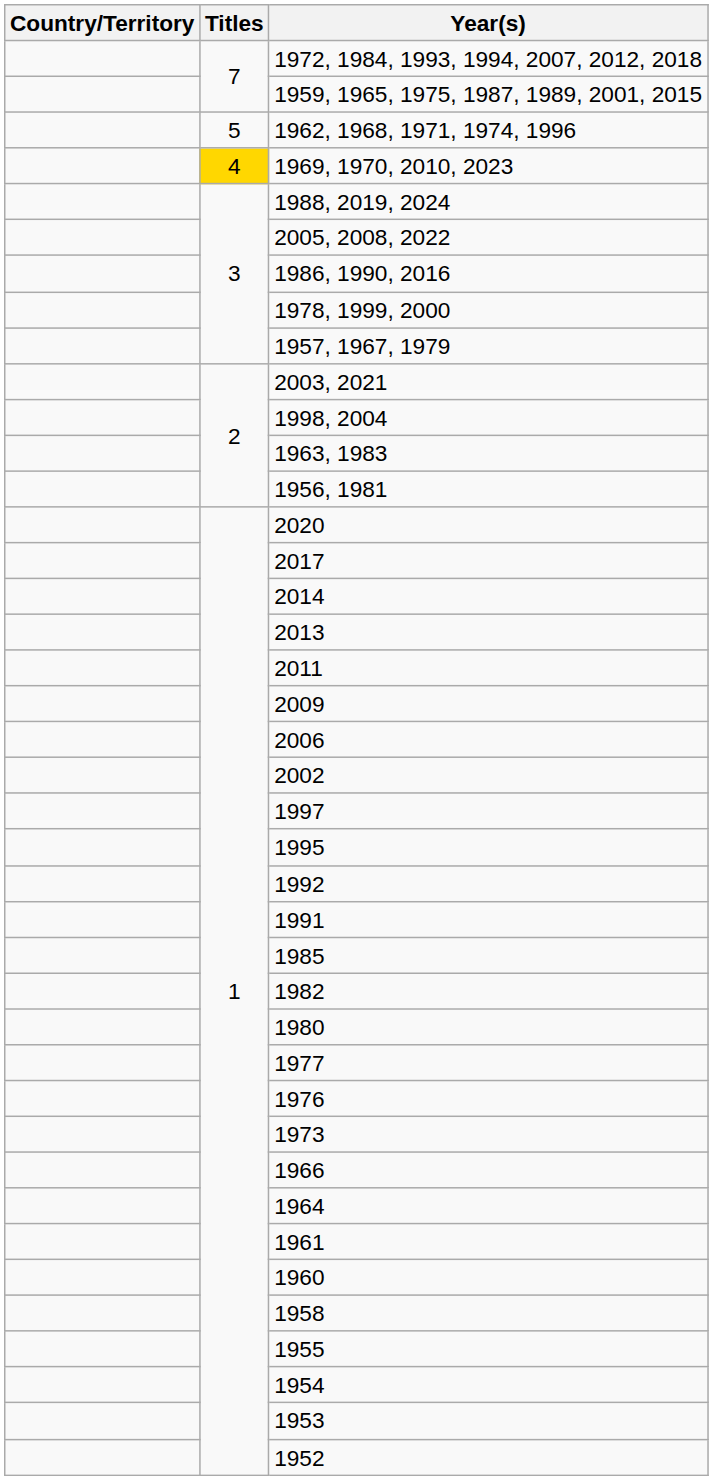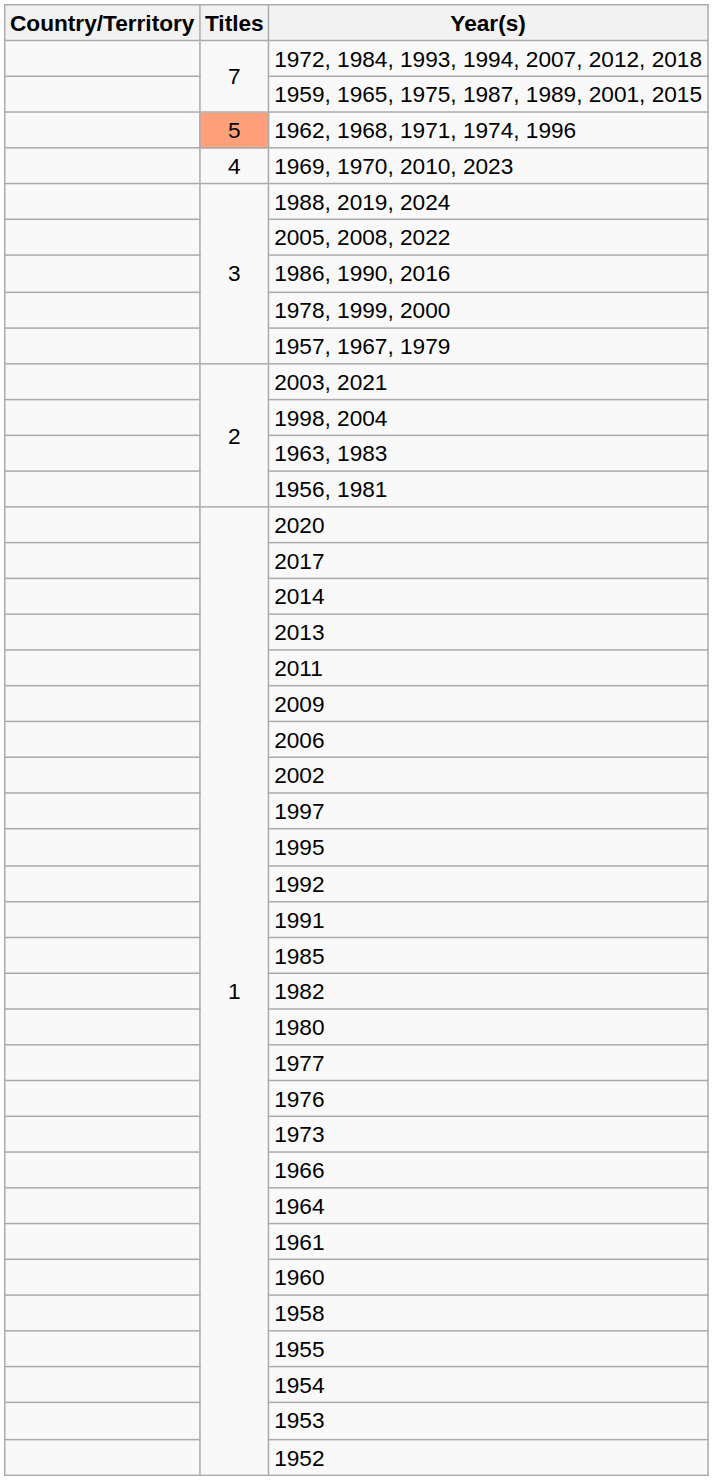1962, 1968, 1971, 1974, 1996 | Titles: no background -> lightsalmon background
1969, 1970, 2010, 2023 | Titles: gold background -> no background
